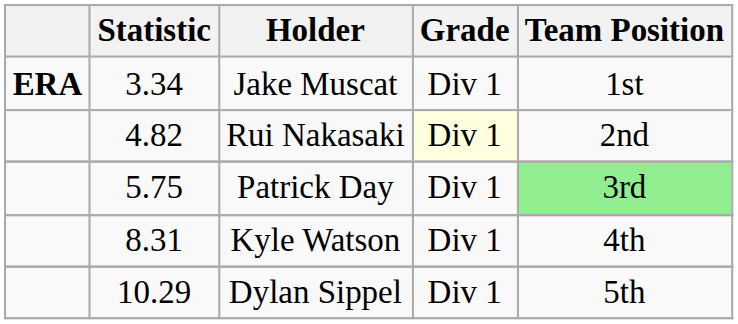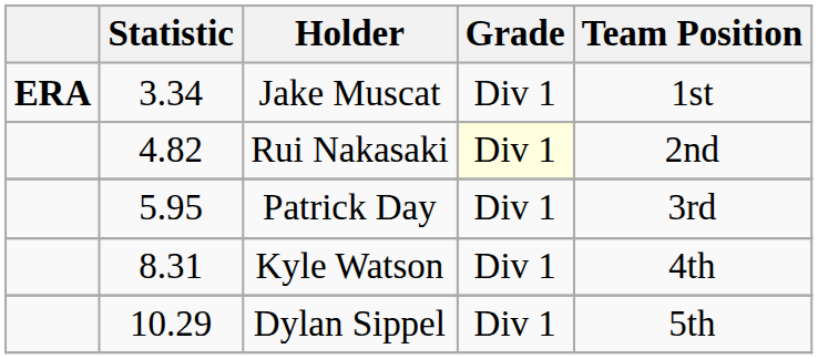Patrick Day | Statistic: 5.75 -> 5.95
Patrick Day | Team Position: lightgreen background -> no background
